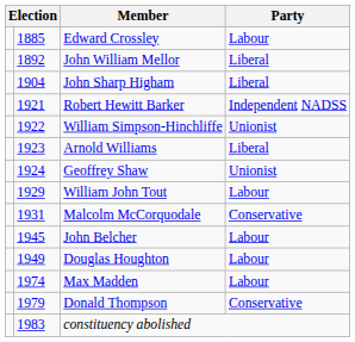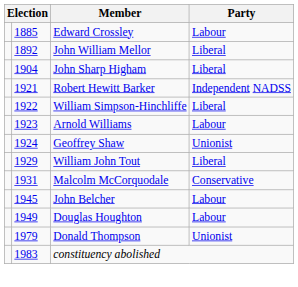William Simpson-Hinchliffe | Party: Unionist -> Liberal
Arnold Williams | Party: Liberal -> Labour
William John Tout | Party: Labour -> Liberal
- row: 1974 | Max Madden | Labour
Donald Thompson | Party: Conservative -> Unionist
